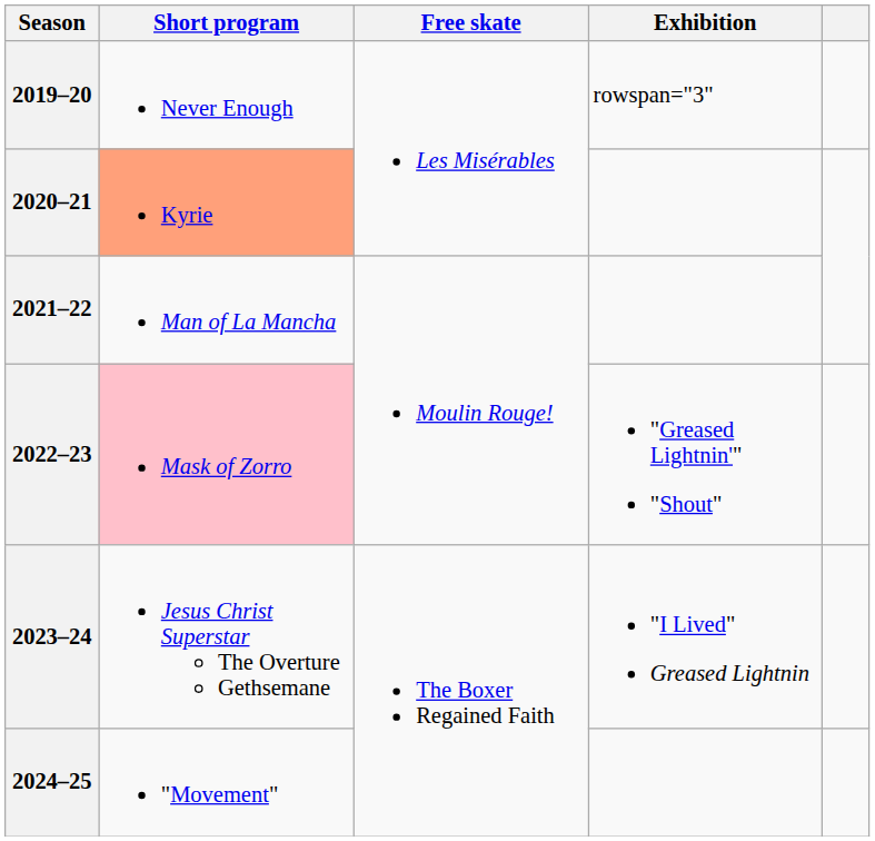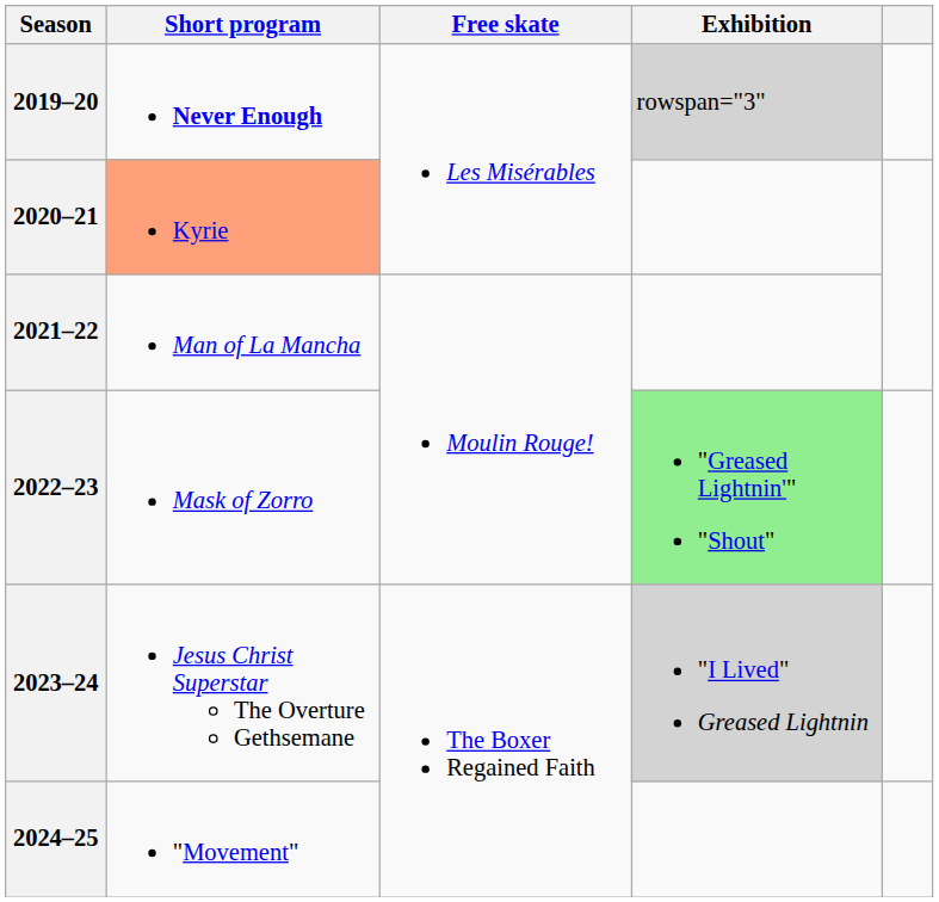2019–20 | Short program: normal -> bold
2019–20 | Exhibition: no background -> lightgrey background
2022–23 | Short program: pink background -> no background
2022–23 | Exhibition: no background -> lightgreen background
2023–24 | Exhibition: no background -> lightgrey background
